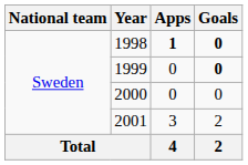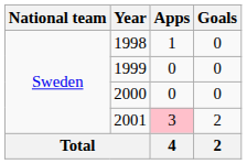1998 | Apps: bold -> normal
1998 | Goals: bold -> normal
1999 | Goals: bold -> normal
2001 | Apps: no background -> pink background
